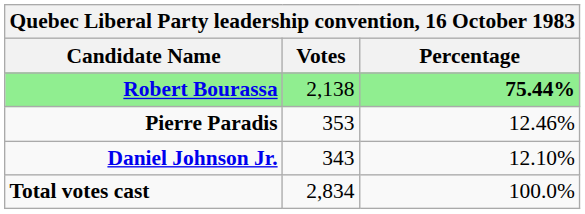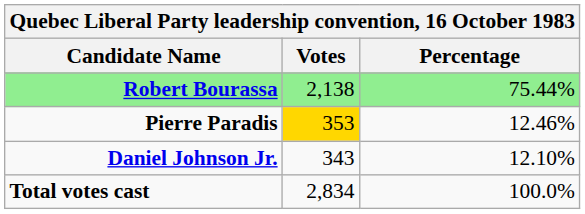Robert Bourassa | Percentage: bold -> normal
Pierre Paradis | Votes: no background -> gold background
